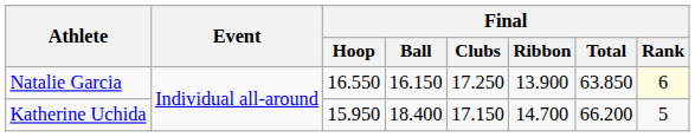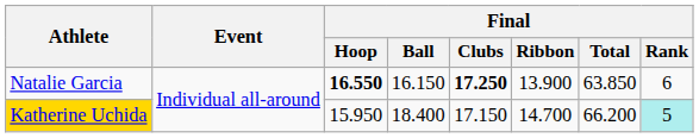row 3 | Final / Hoop: normal -> bold
row 3 | Final / Clubs: normal -> bold
row 3 | Final / Rank: lightyellow background -> no background
row 4 | Athlete: no background -> gold background
row 4 | Final / Rank: no background -> paleturquoise background
